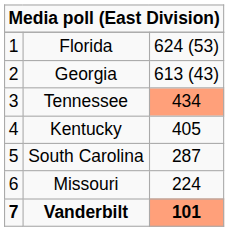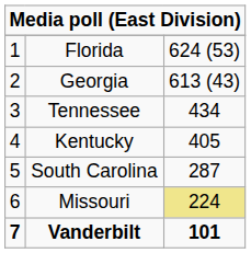Tennessee | column 3: lightsalmon background -> no background
Missouri | column 3: no background -> khaki background
Vanderbilt | column 3: lightsalmon background -> no background
